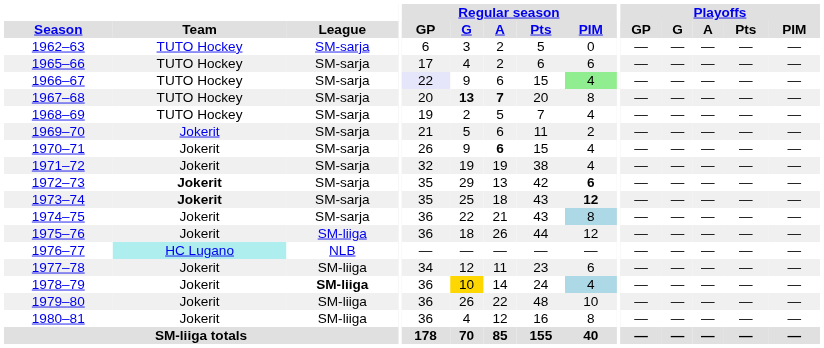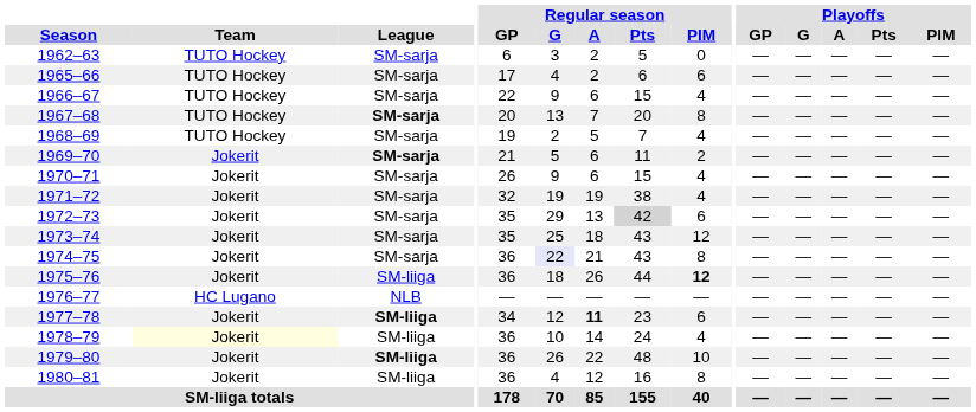1966–67 | Regular season / GP: lavender background -> no background
1966–67 | Regular season / PIM: lightgreen background -> no background
1967–68 | League: normal -> bold
1967–68 | Regular season / G: bold -> normal
1967–68 | Regular season / A: bold -> normal
1969–70 | League: normal -> bold
1970–71 | Regular season / A: bold -> normal
1972–73 | Team: bold -> normal
1972–73 | Regular season / Pts: no background -> lightgrey background
1972–73 | Regular season / PIM: bold -> normal
1973–74 | Team: bold -> normal
1973–74 | Regular season / PIM: bold -> normal
1974–75 | Regular season / G: no background -> lavender background
1974–75 | Regular season / PIM: lightblue background -> no background
1975–76 | Regular season / PIM: normal -> bold
1976–77 | Team: paleturquoise background -> no background
1977–78 | League: normal -> bold
1977–78 | Regular season / A: normal -> bold
1978–79 | Team: no background -> lightyellow background
1978–79 | League: bold -> normal
1978–79 | Regular season / G: gold background -> no background
1978–79 | Regular season / PIM: lightblue background -> no background
1979–80 | League: normal -> bold
